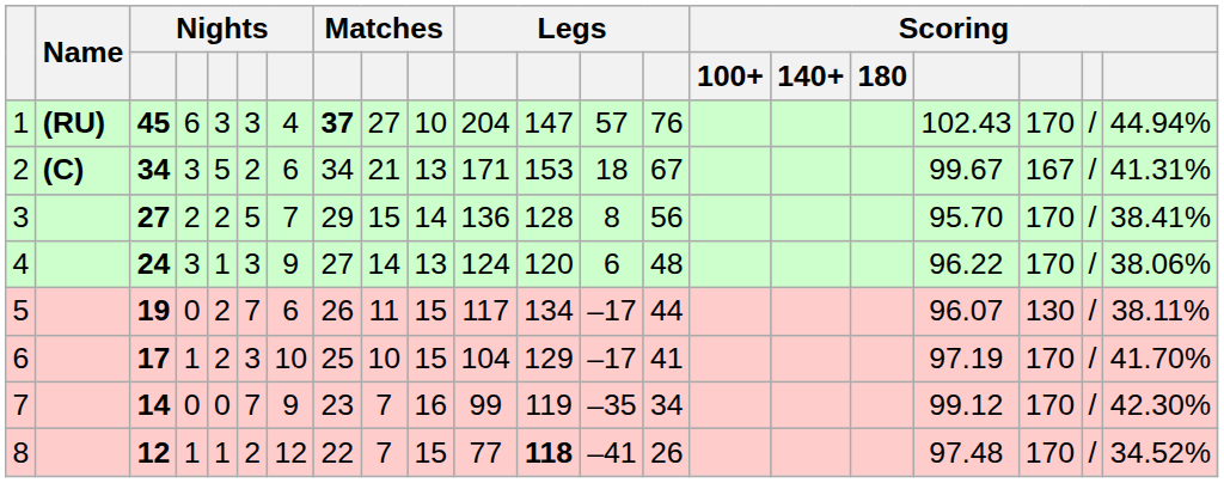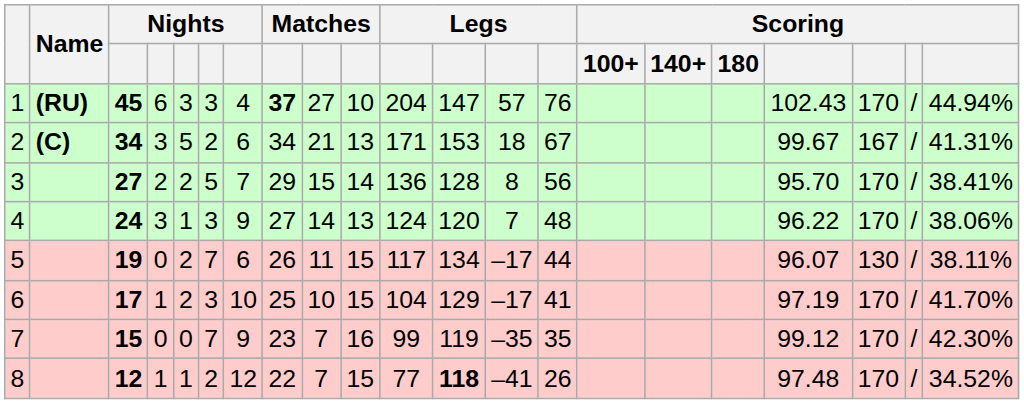row 6 | column 13: 6 -> 7
row 9 | column 3: 14 -> 15
row 9 | column 14: 34 -> 35
